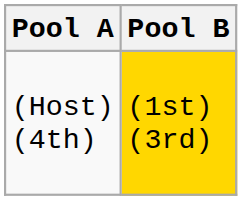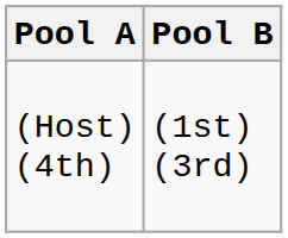(Host) (4th) | Pool B: gold background -> no background
